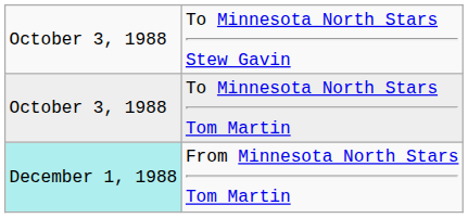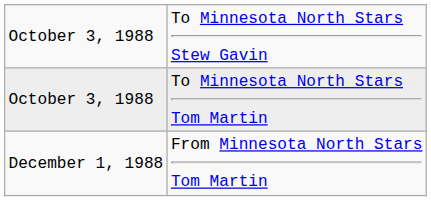row 3 | column 1: paleturquoise background -> no background
